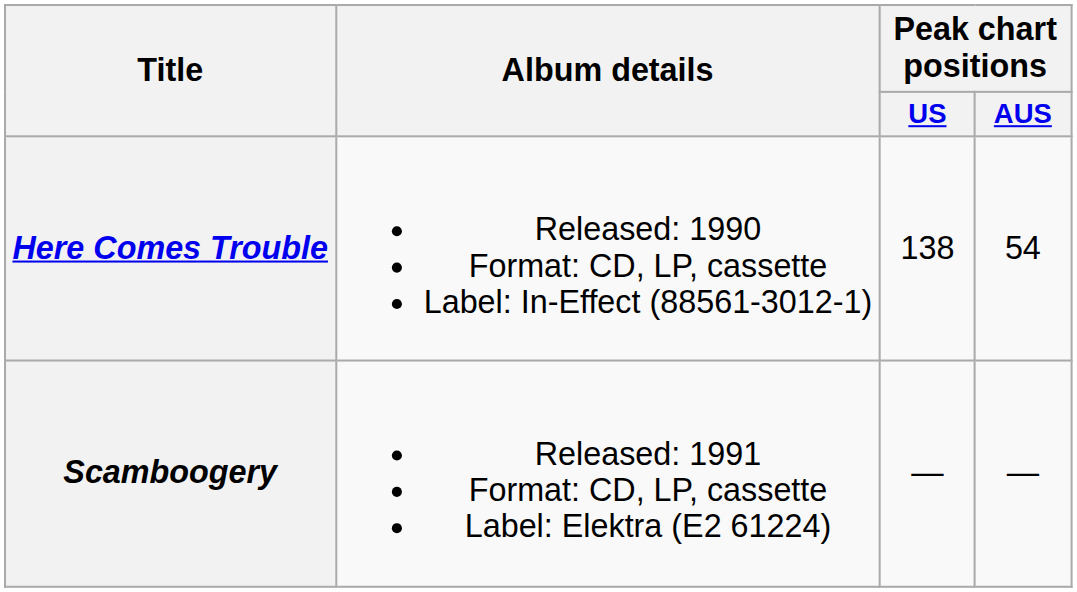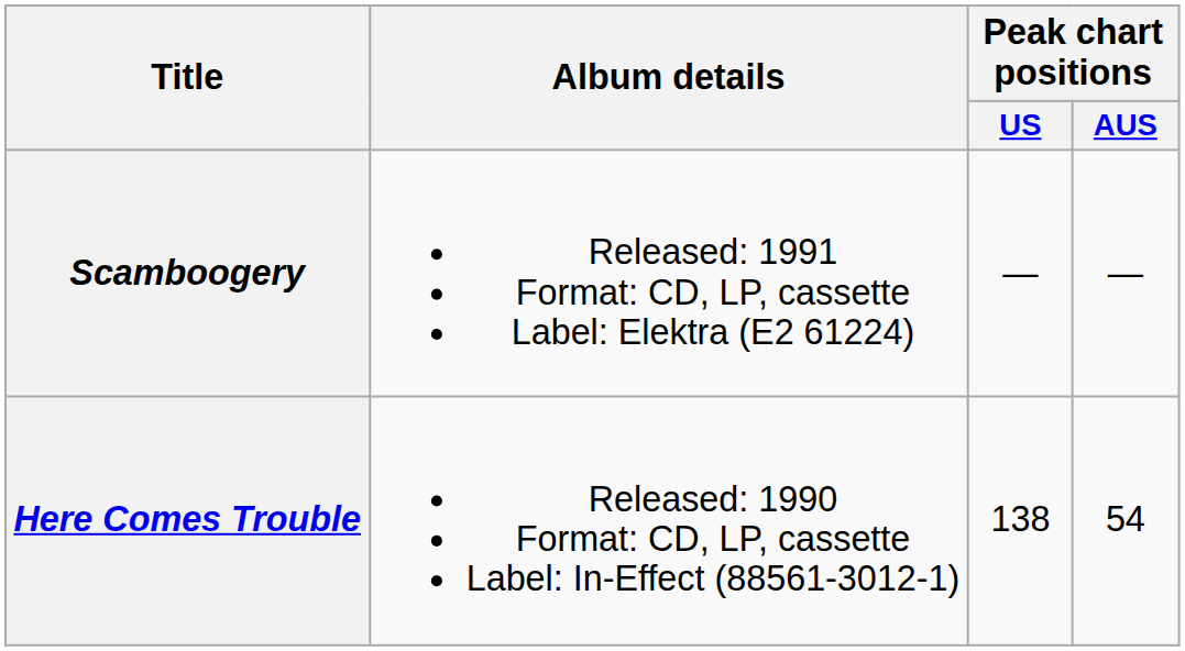rows swapped: Here Comes Trouble <-> Scamboogery
